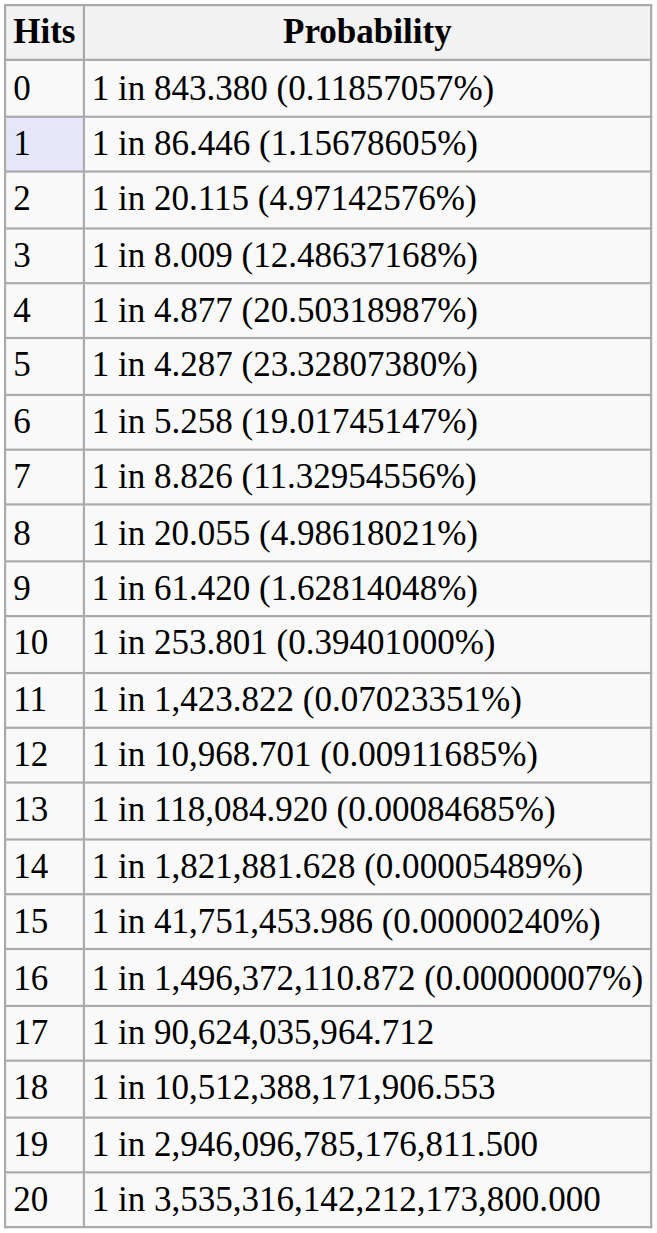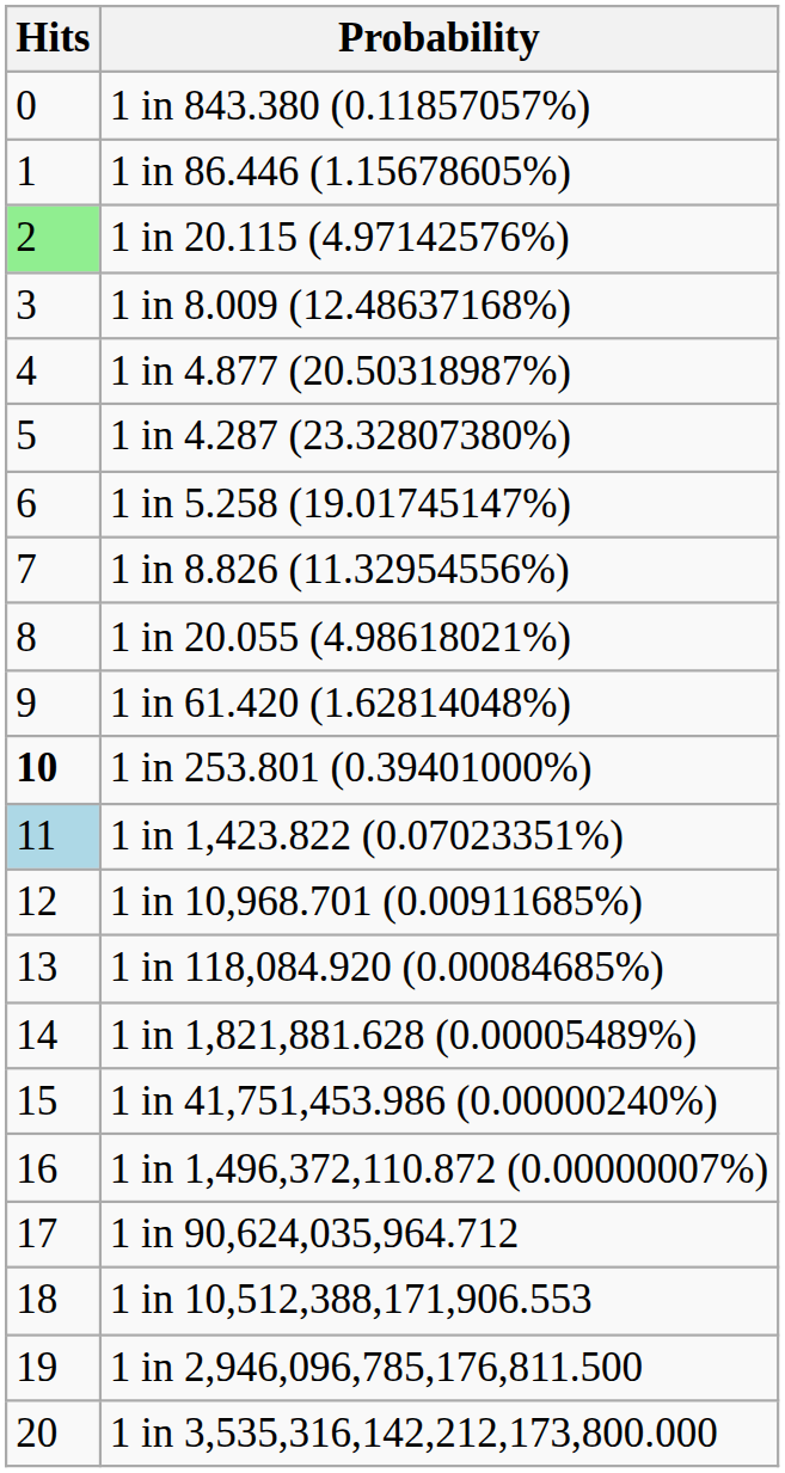1 in 86.446 (1.15678605%) | Hits: lavender background -> no background
1 in 20.115 (4.97142576%) | Hits: no background -> lightgreen background
1 in 253.801 (0.39401000%) | Hits: normal -> bold
1 in 1,423.822 (0.07023351%) | Hits: no background -> lightblue background
